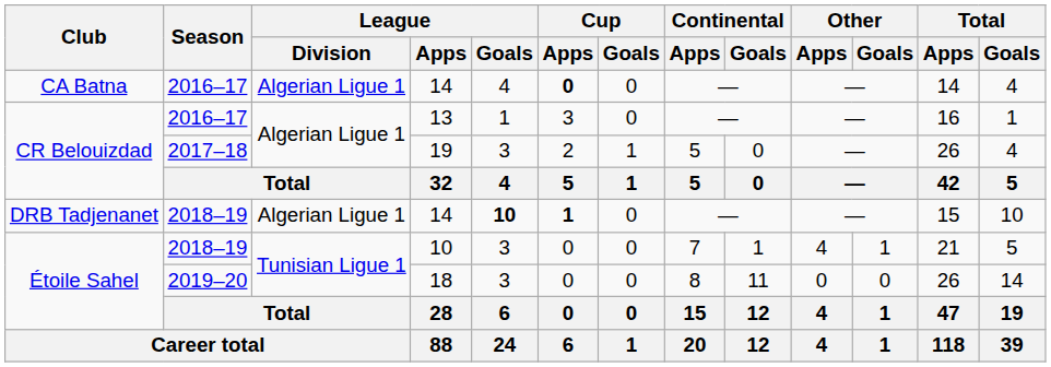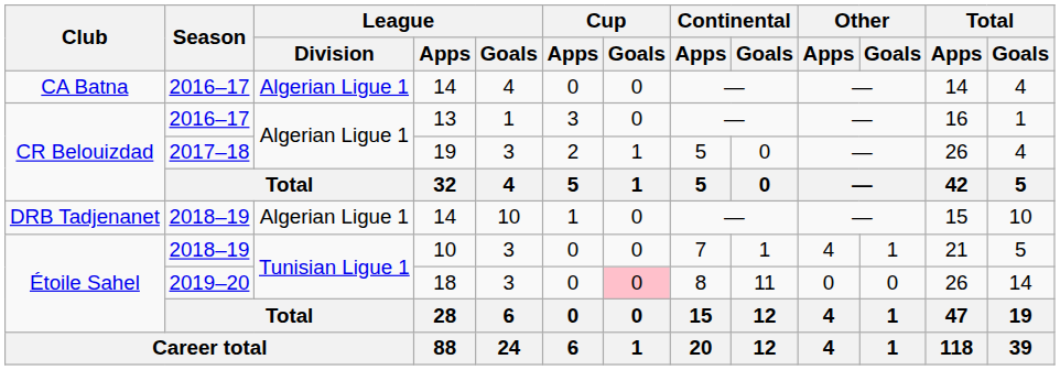CA Batna / 14 | Cup / Apps: bold -> normal
DRB Tadjenanet / 14 | League / Goals: bold -> normal
DRB Tadjenanet / 14 | Cup / Apps: bold -> normal
18 | Cup / Goals: no background -> pink background
